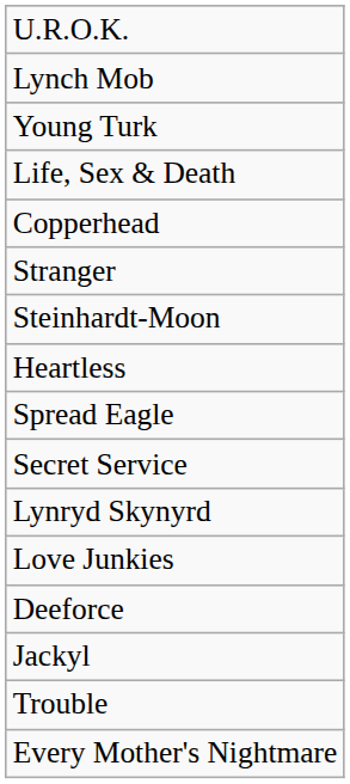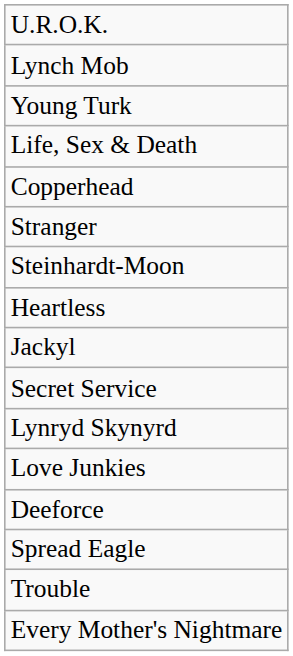row 9 | column 1: Spread Eagle -> Jackyl
row 14 | column 1: Jackyl -> Spread Eagle
